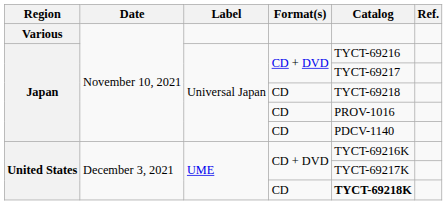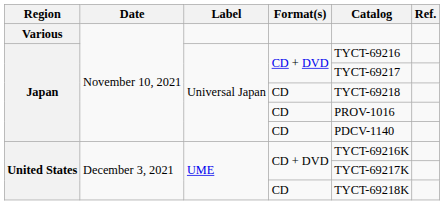United States / CD | Catalog: bold -> normal
